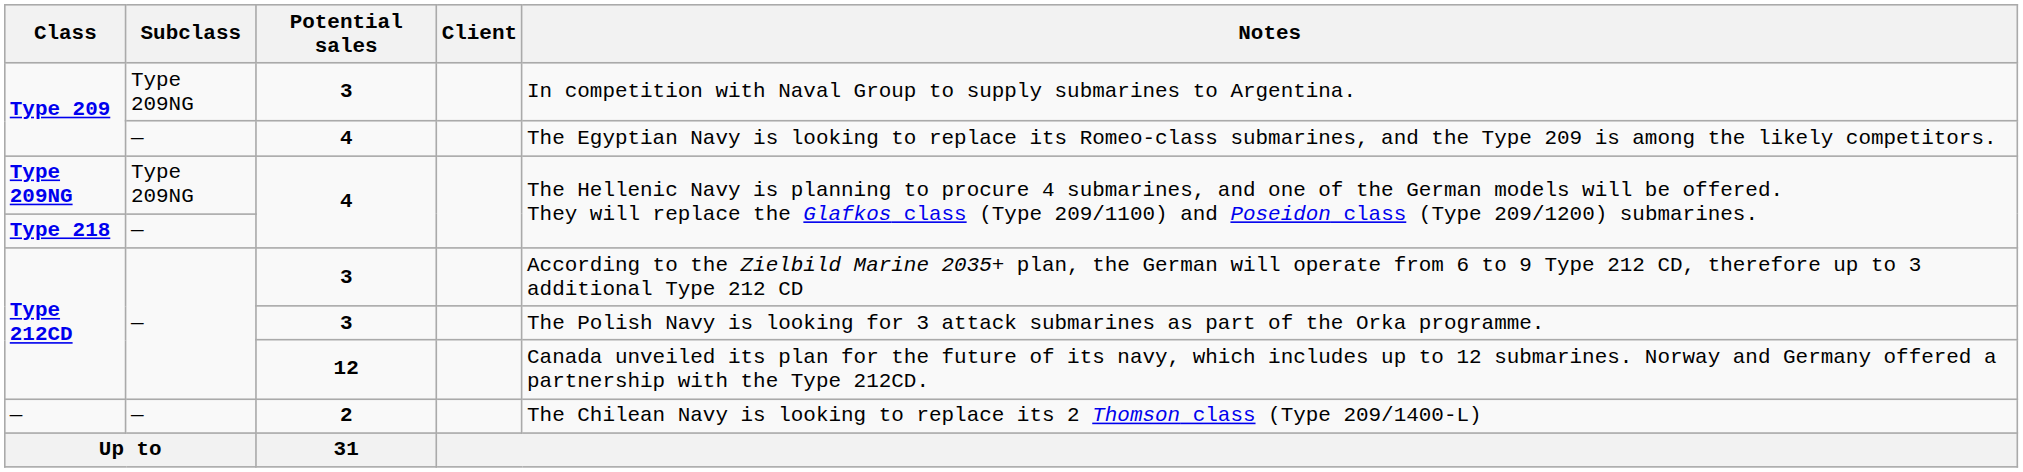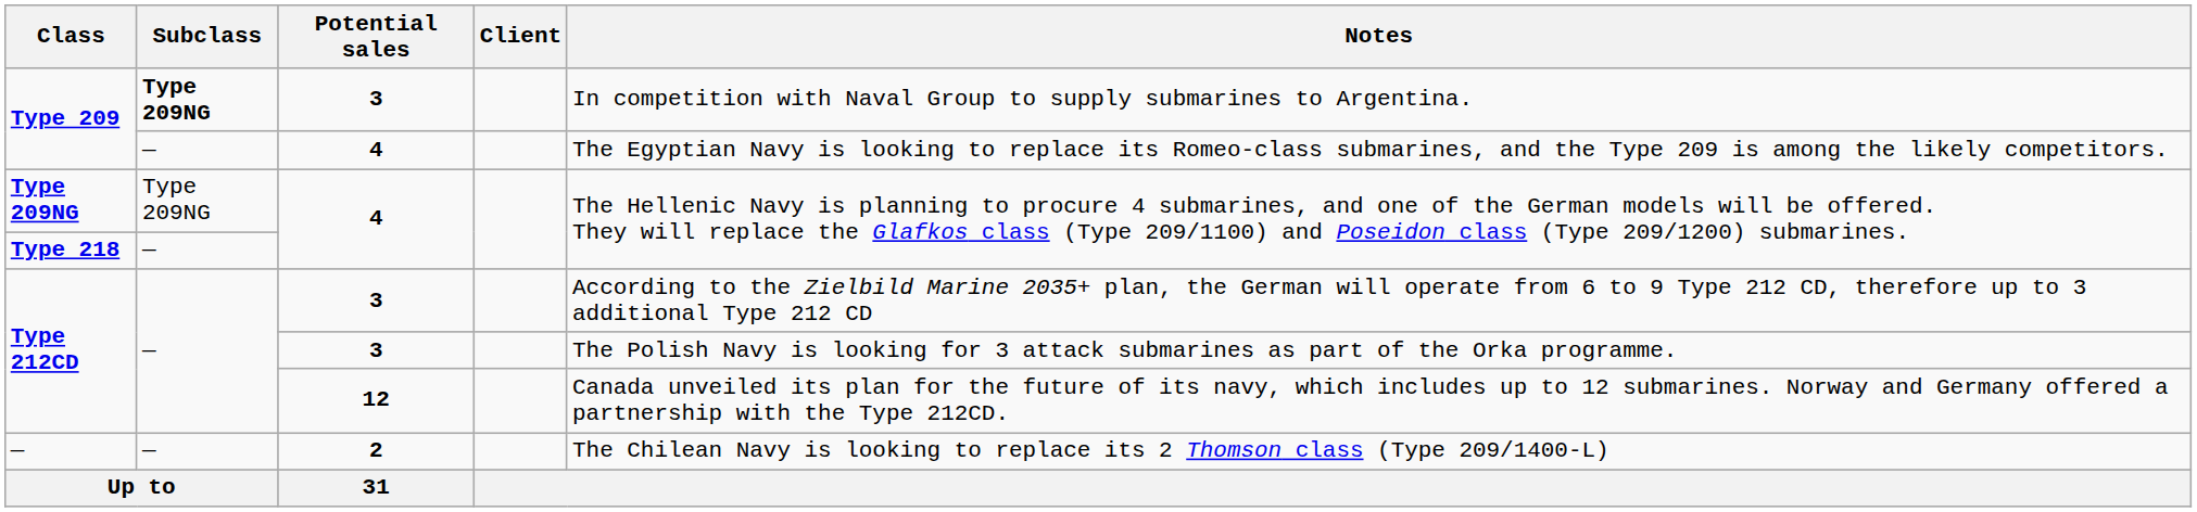Type 209 / 3 | Subclass: normal -> bold
